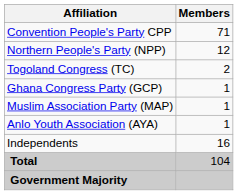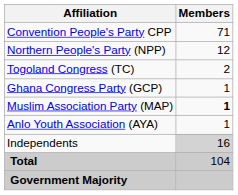Muslim Association Party (MAP) | Members: normal -> bold
Independents | Members: no background -> lightgrey background
